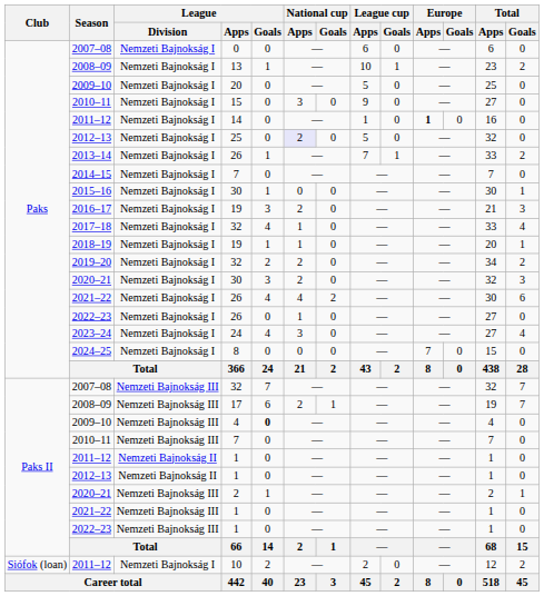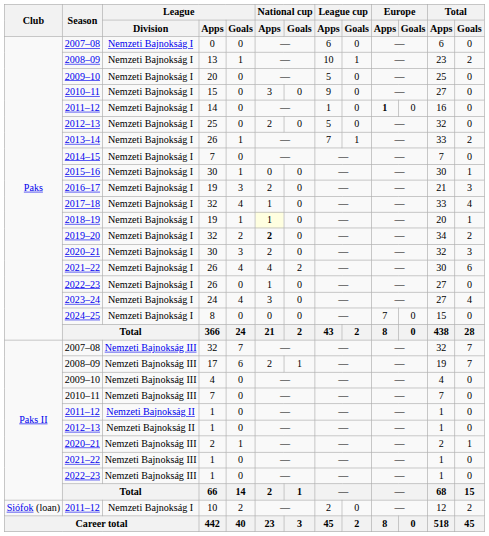2012–13 / 25 | National cup / Apps: lavender background -> no background
2018–19 | National cup / Apps: no background -> lightyellow background
2019–20 | National cup / Apps: normal -> bold
2009–10 / 4 | League / Goals: bold -> normal
